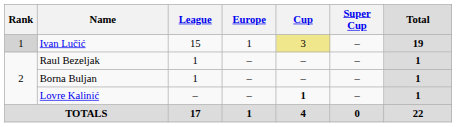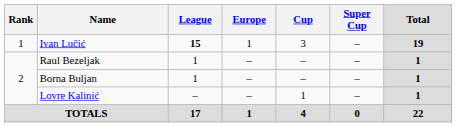Ivan Lučić | Rank: lightgrey background -> no background
Ivan Lučić | League: normal -> bold
Ivan Lučić | Cup: khaki background -> no background
Lovre Kalinić | Cup: bold -> normal
